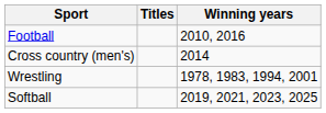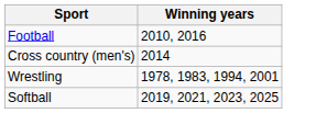- column: Titles
